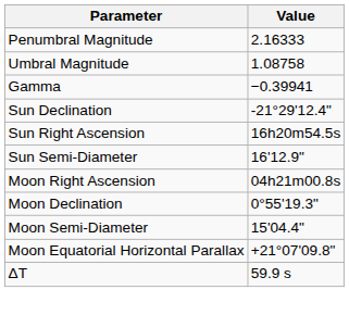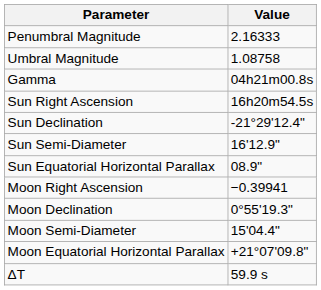Gamma | Value: −0.39941 -> 04h21m00.8s
rows swapped: Sun Right Ascension <-> Sun Declination
+ row: Sun Equatorial Horizontal Parallax | 08.9"
Moon Right Ascension | Value: 04h21m00.8s -> −0.39941
